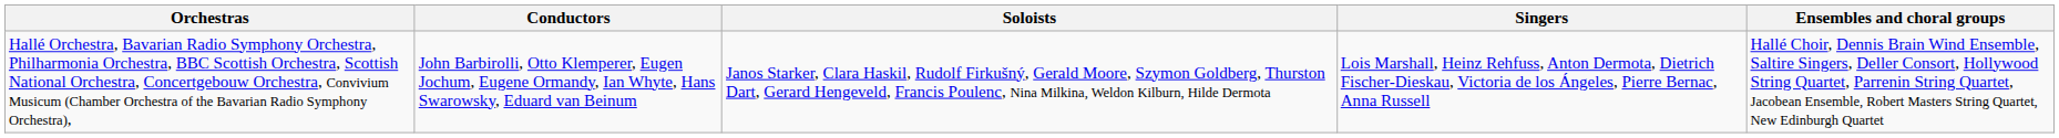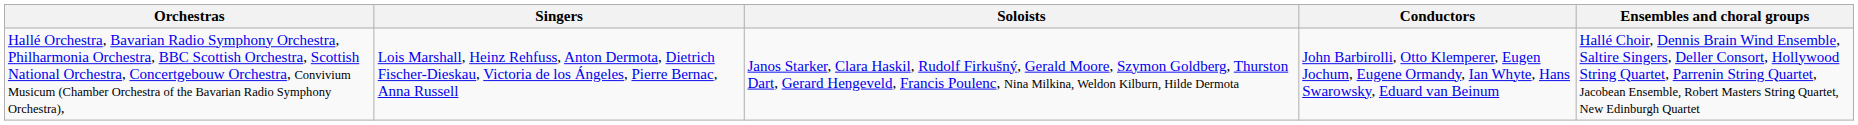columns swapped: Conductors <-> Singers
